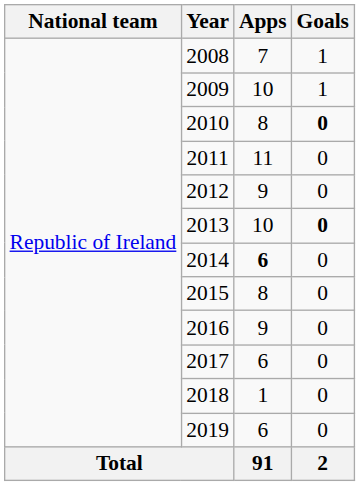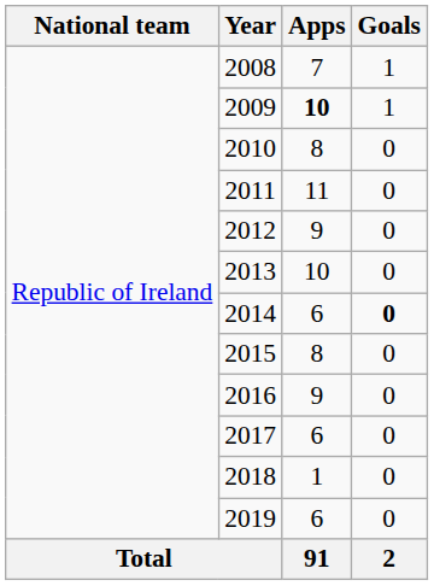2009 | Apps: normal -> bold
2010 | Goals: bold -> normal
2013 | Goals: bold -> normal
2014 | Apps: bold -> normal
2014 | Goals: normal -> bold
